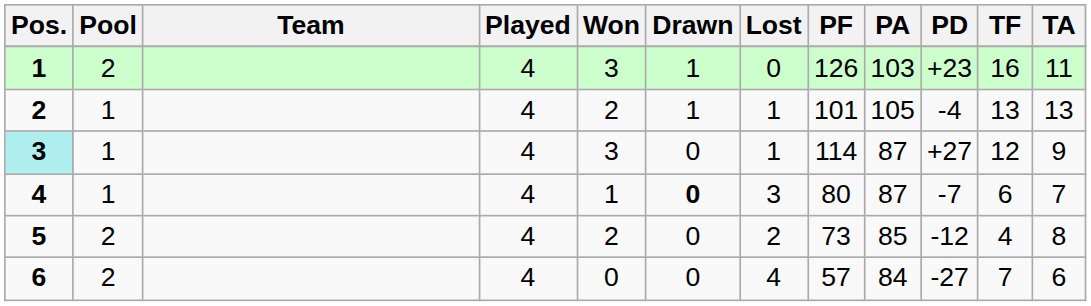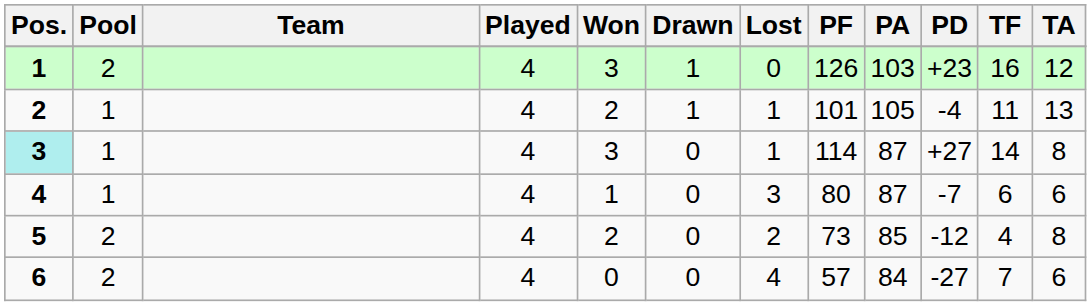row 2 | TA: 11 -> 12
row 3 | TF: 13 -> 11
row 4 | TF: 12 -> 14
row 4 | TA: 9 -> 8
row 5 | Drawn: bold -> normal
row 5 | TA: 7 -> 6
